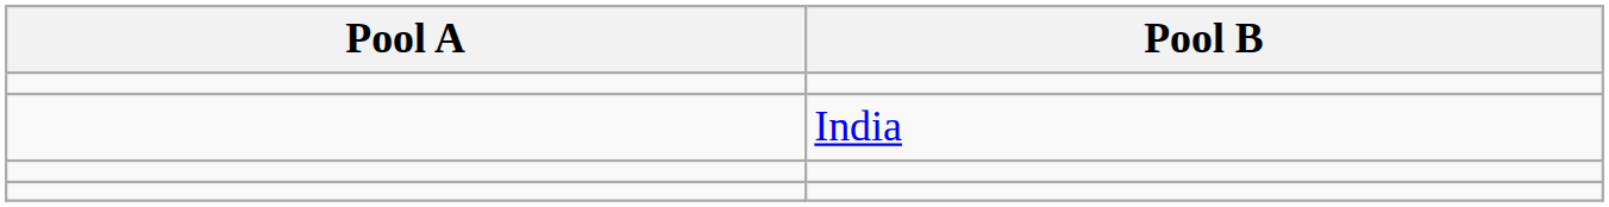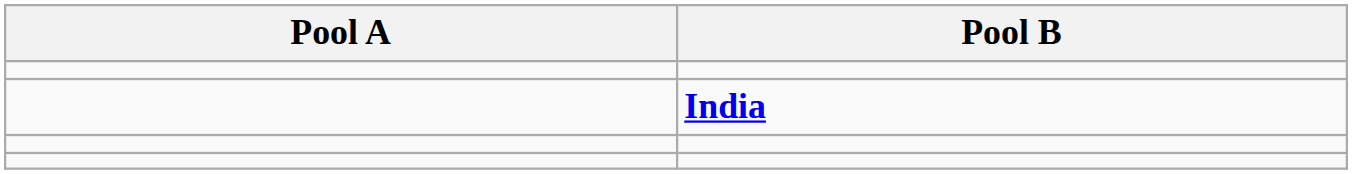row 3 | Pool B: normal -> bold
